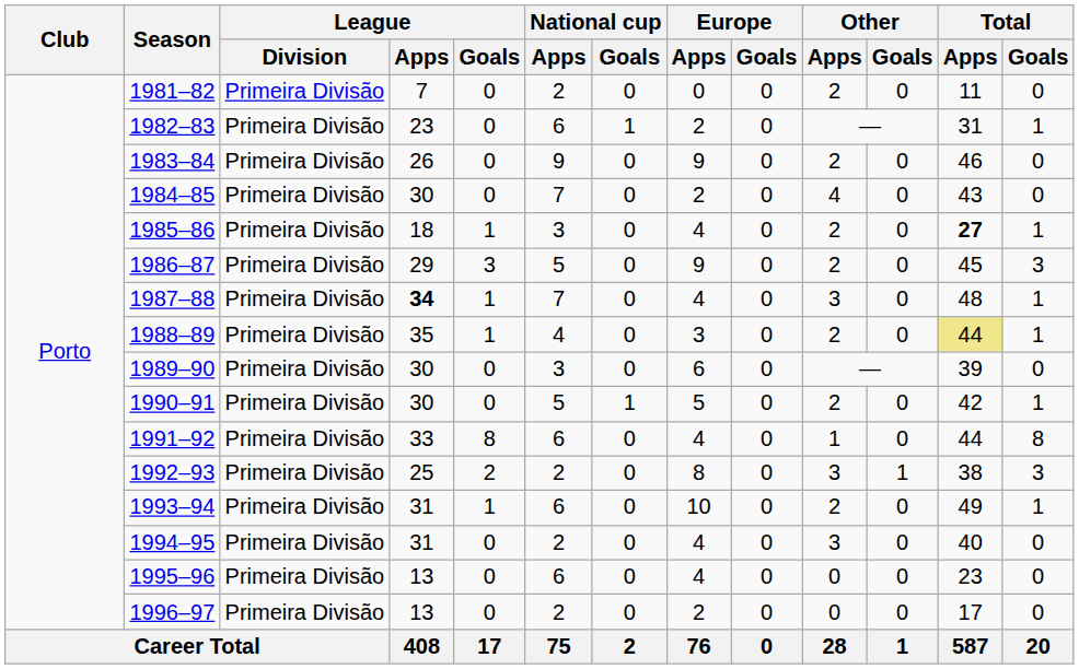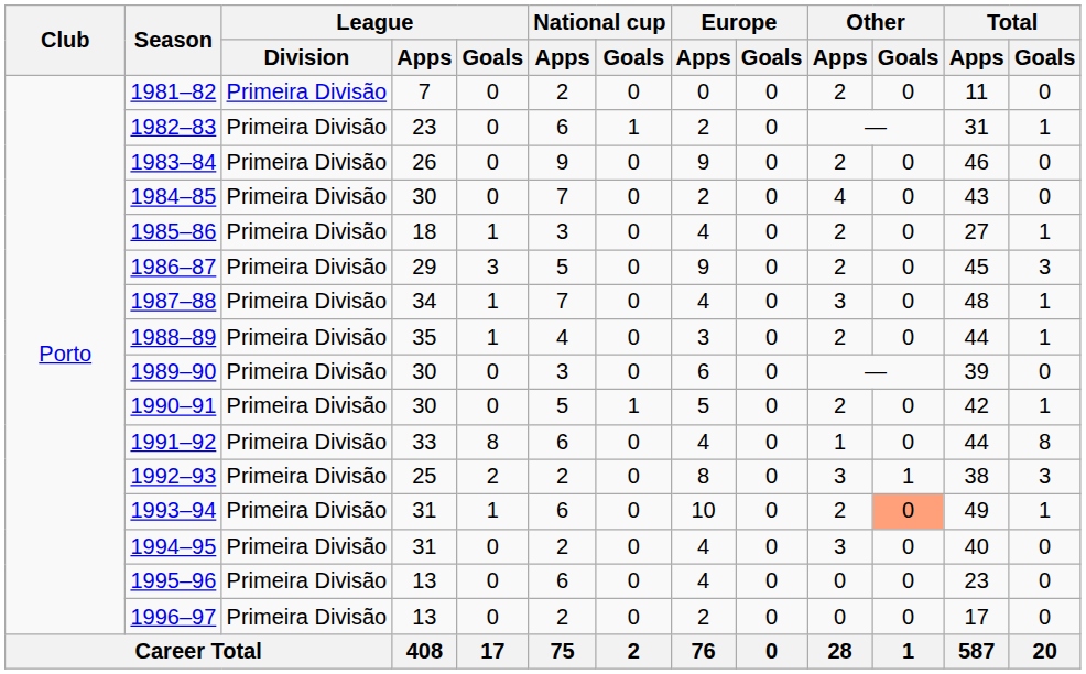1985–86 | Total / Apps: bold -> normal
1987–88 | League / Apps: bold -> normal
1988–89 | Total / Apps: khaki background -> no background
1993–94 | Other / Goals: no background -> lightsalmon background
